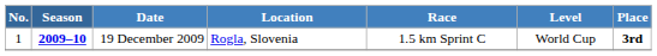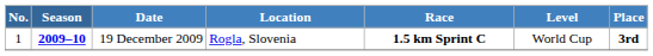19 December 2009 | Race: normal -> bold
